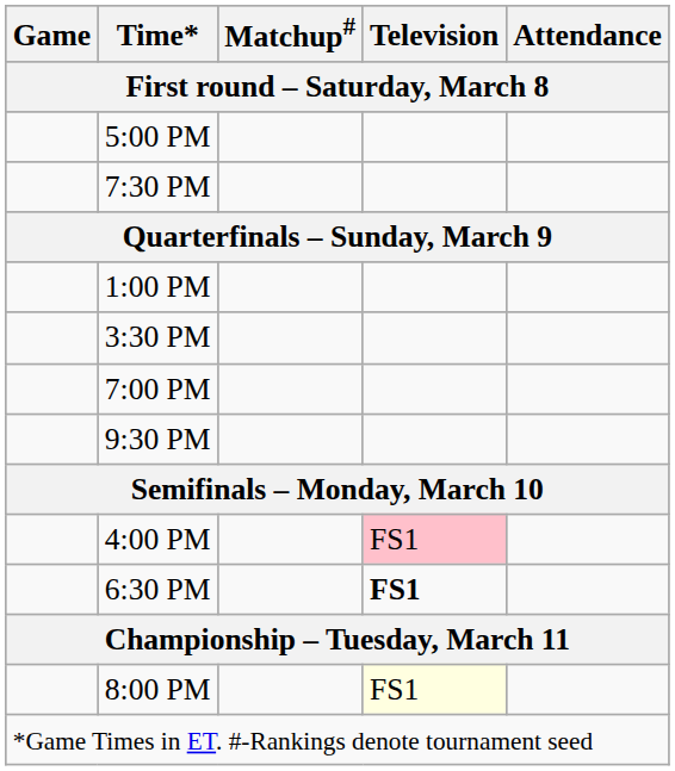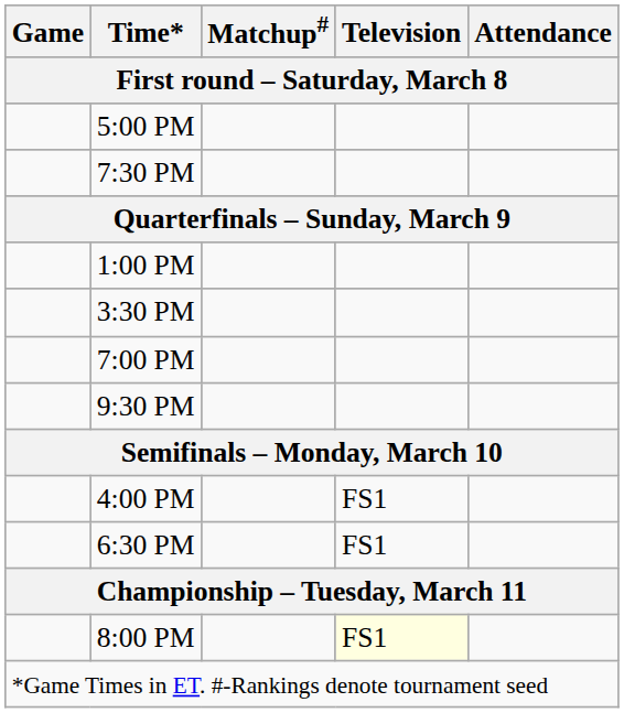4:00 PM | Television: pink background -> no background
6:30 PM | Television: bold -> normal
